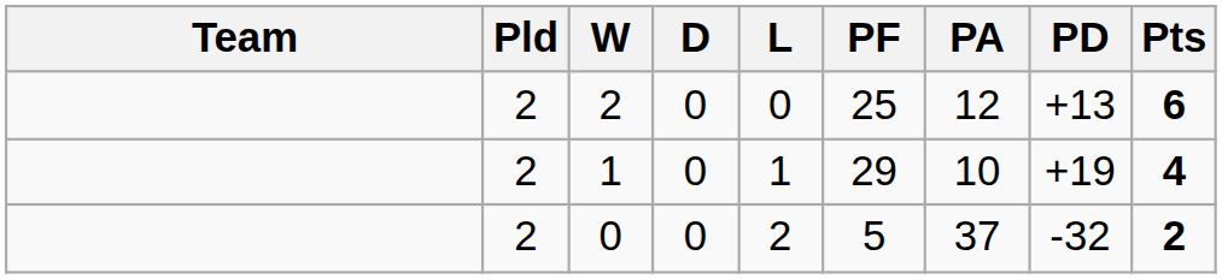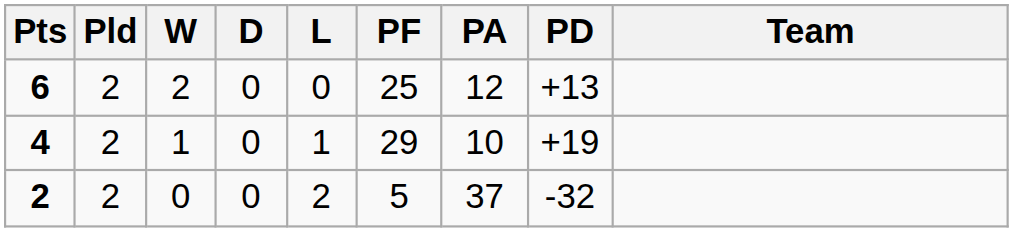columns swapped: Team <-> Pts
